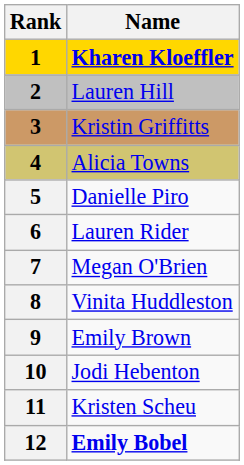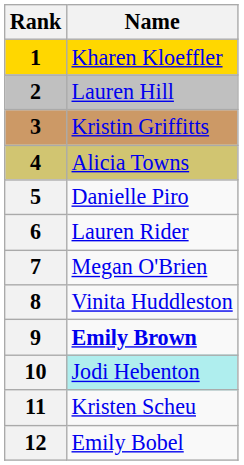Kharen Kloeffler | Name: bold -> normal
Emily Brown | Name: normal -> bold
Jodi Hebenton | Name: no background -> paleturquoise background
Emily Bobel | Name: bold -> normal
